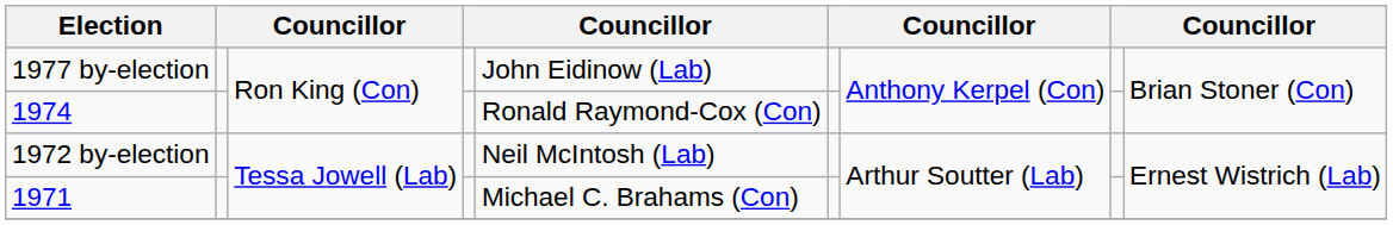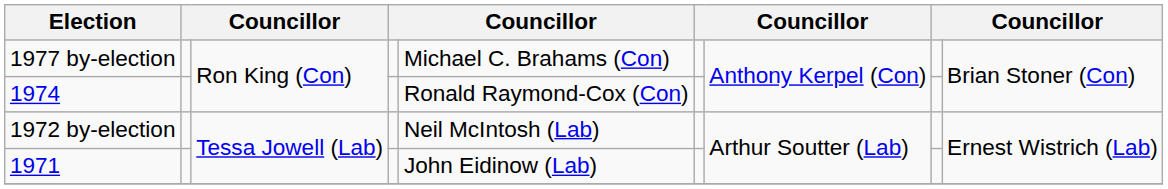1977 by-election | column 5: John Eidinow (Lab) -> Michael C. Brahams (Con)
1971 | column 5: Michael C. Brahams (Con) -> John Eidinow (Lab)
